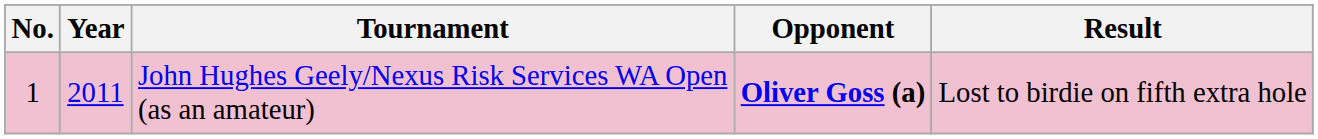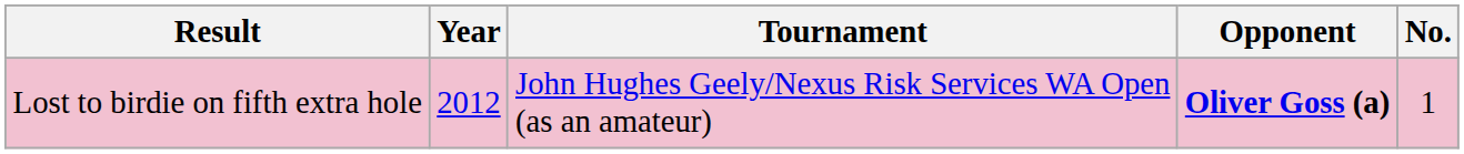columns swapped: No. <-> Result
row 2 | Year: 2011 -> 2012
